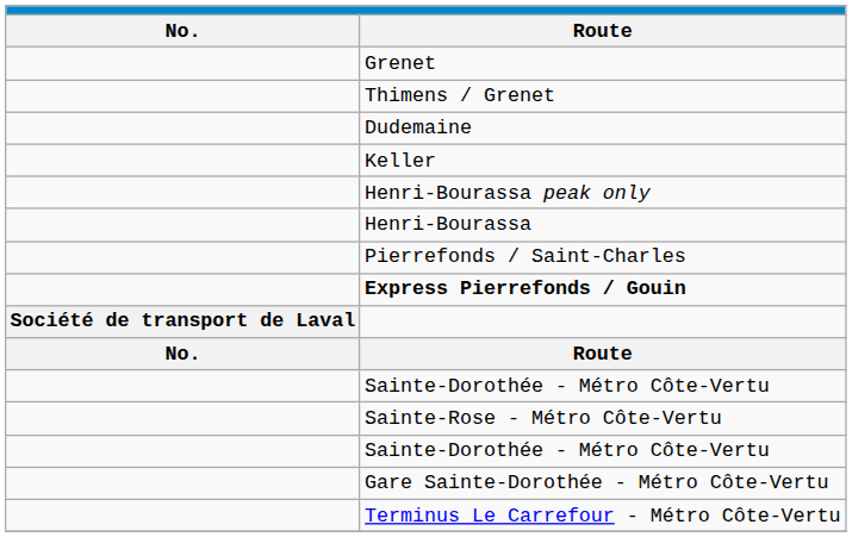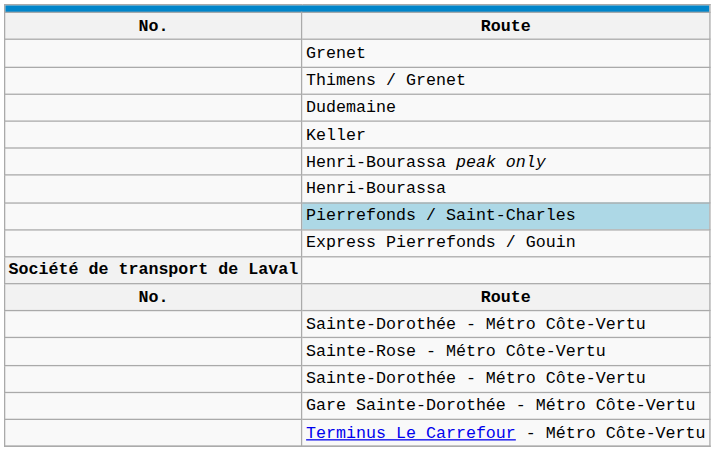Pierrefonds / Saint-Charles | Route: no background -> lightblue background
Express Pierrefonds / Gouin | Route: bold -> normal
